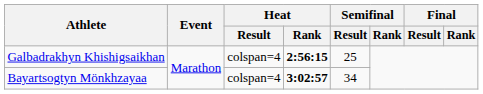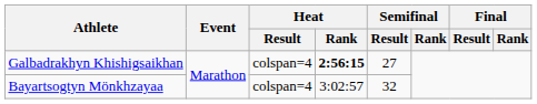Galbadrakhyn Khishigsaikhan | Semifinal / Result: 25 -> 27
Bayartsogtyn Mönkhzayaa | Heat / Rank: bold -> normal
Bayartsogtyn Mönkhzayaa | Semifinal / Result: 34 -> 32
